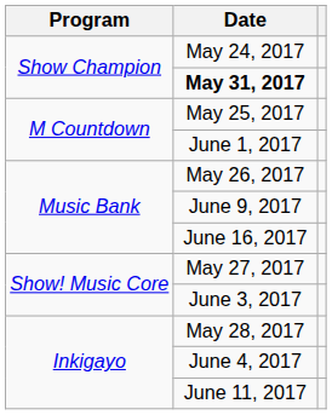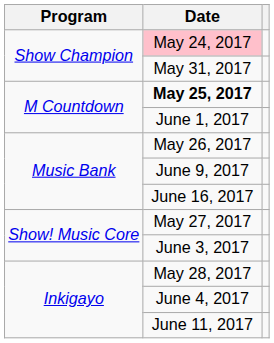May 24, 2017 | Date: no background -> pink background
May 31, 2017 | Date: bold -> normal
May 25, 2017 | Date: normal -> bold
